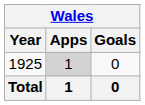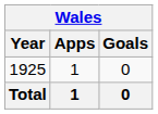1925 | Apps: lightgrey background -> no background
